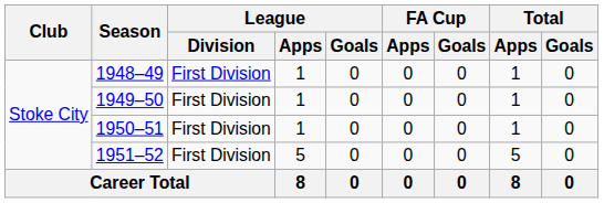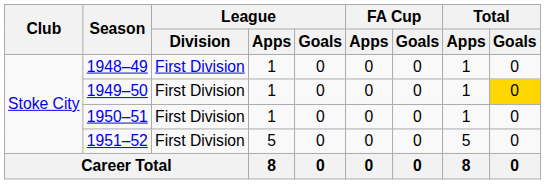1949–50 | Total / Goals: no background -> gold background
